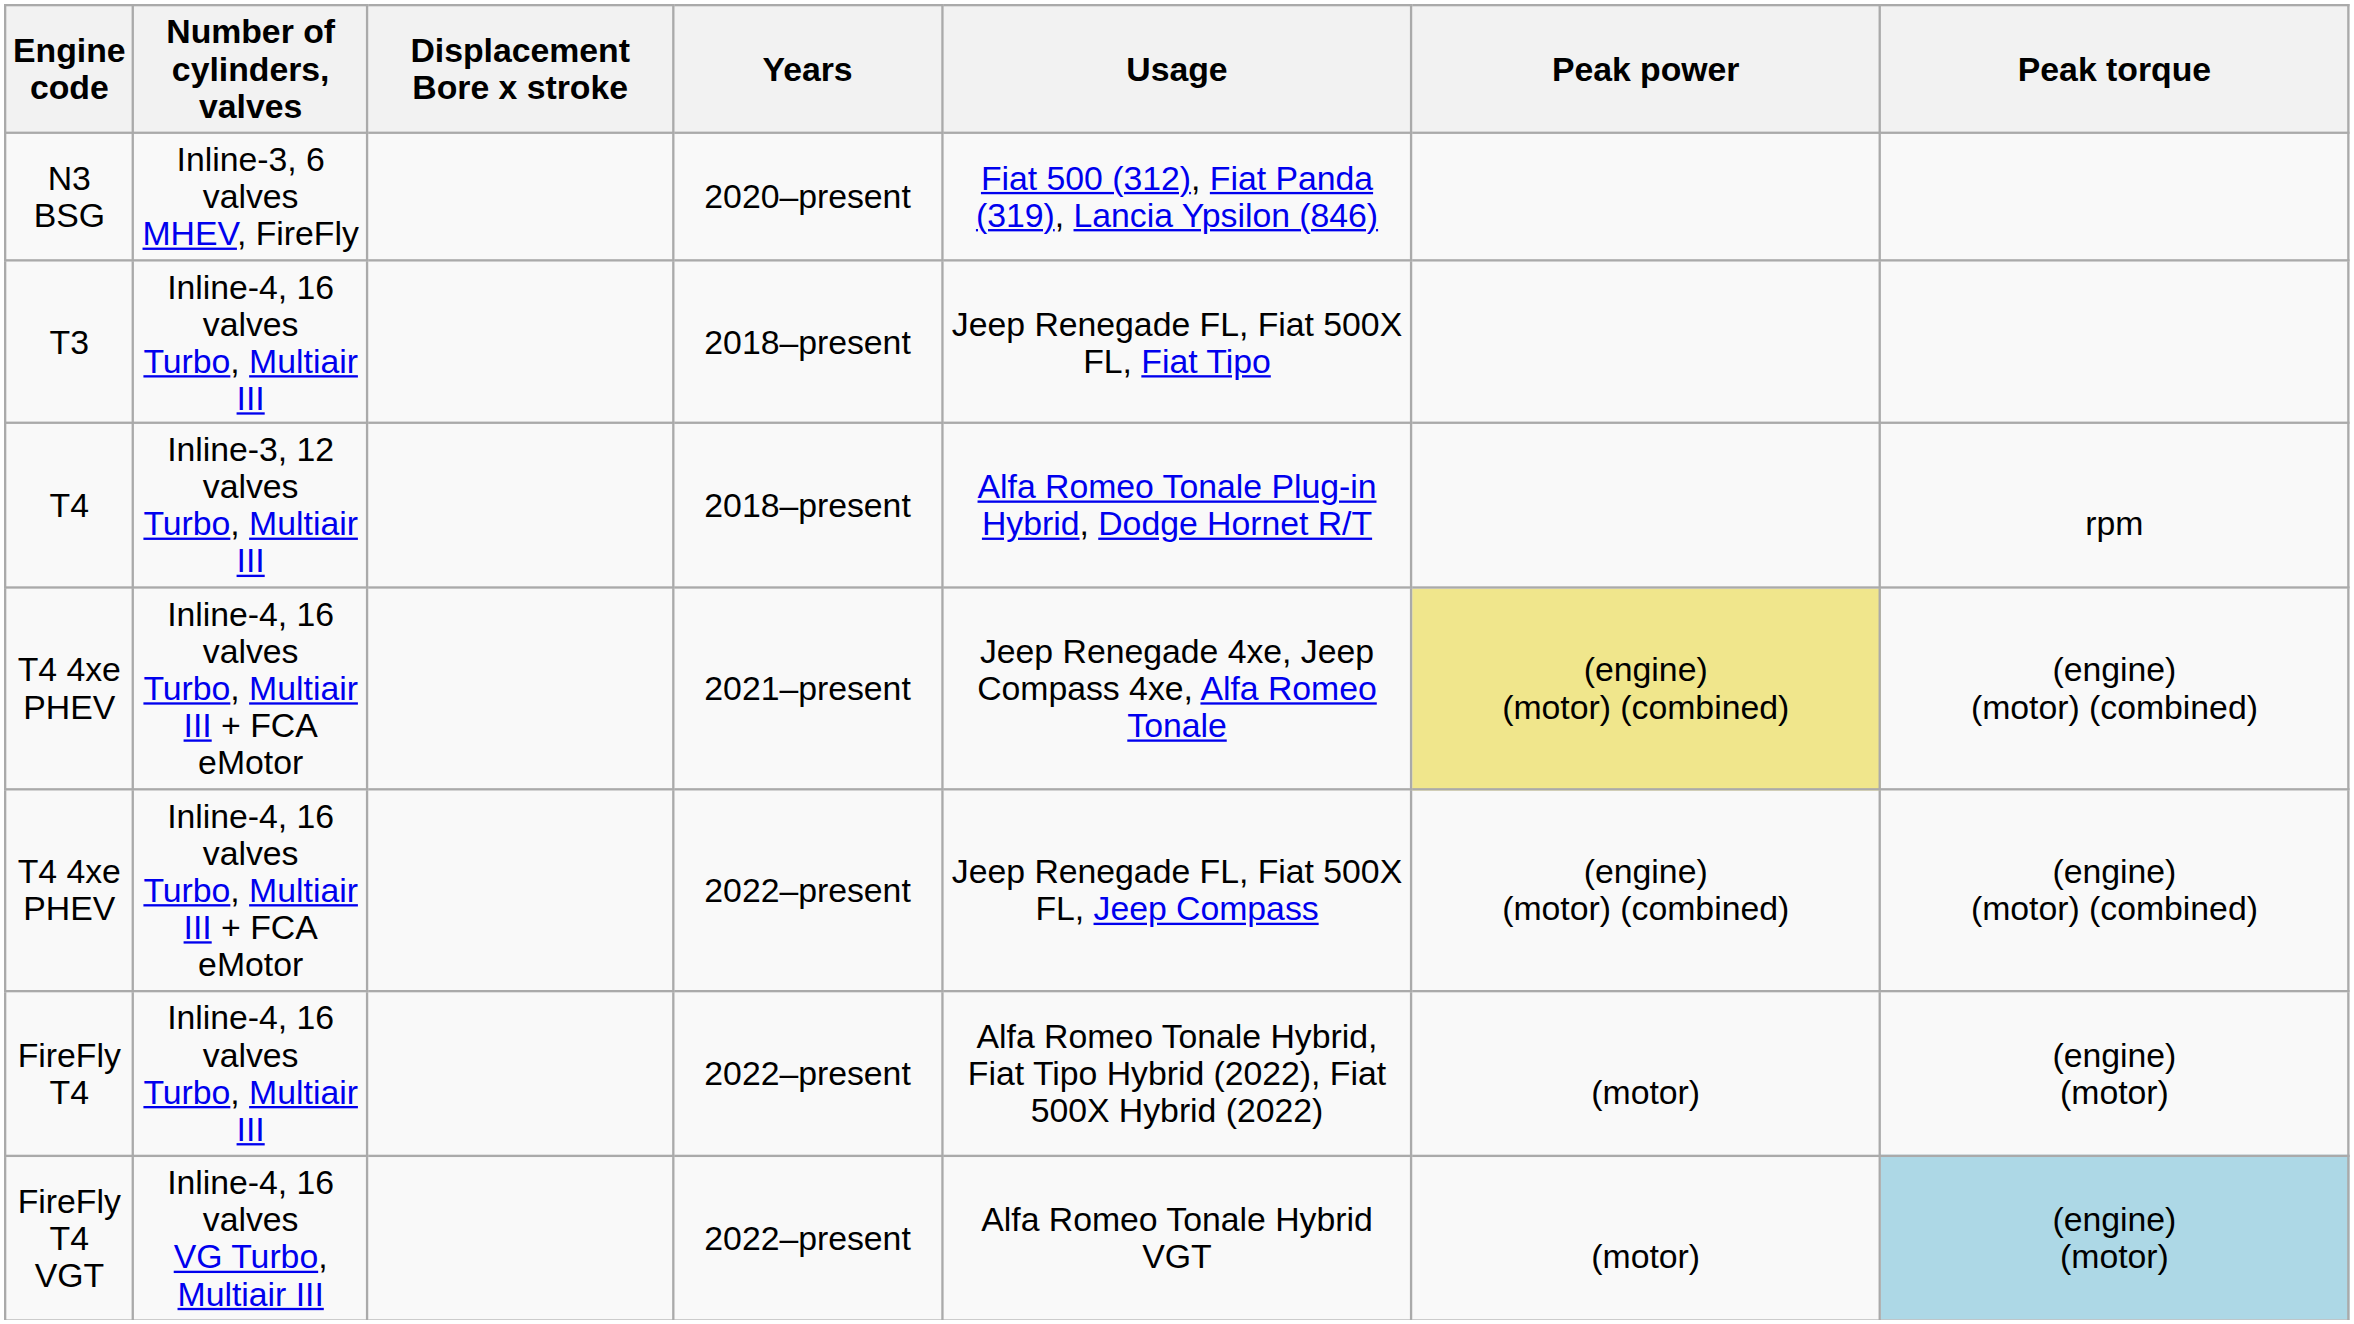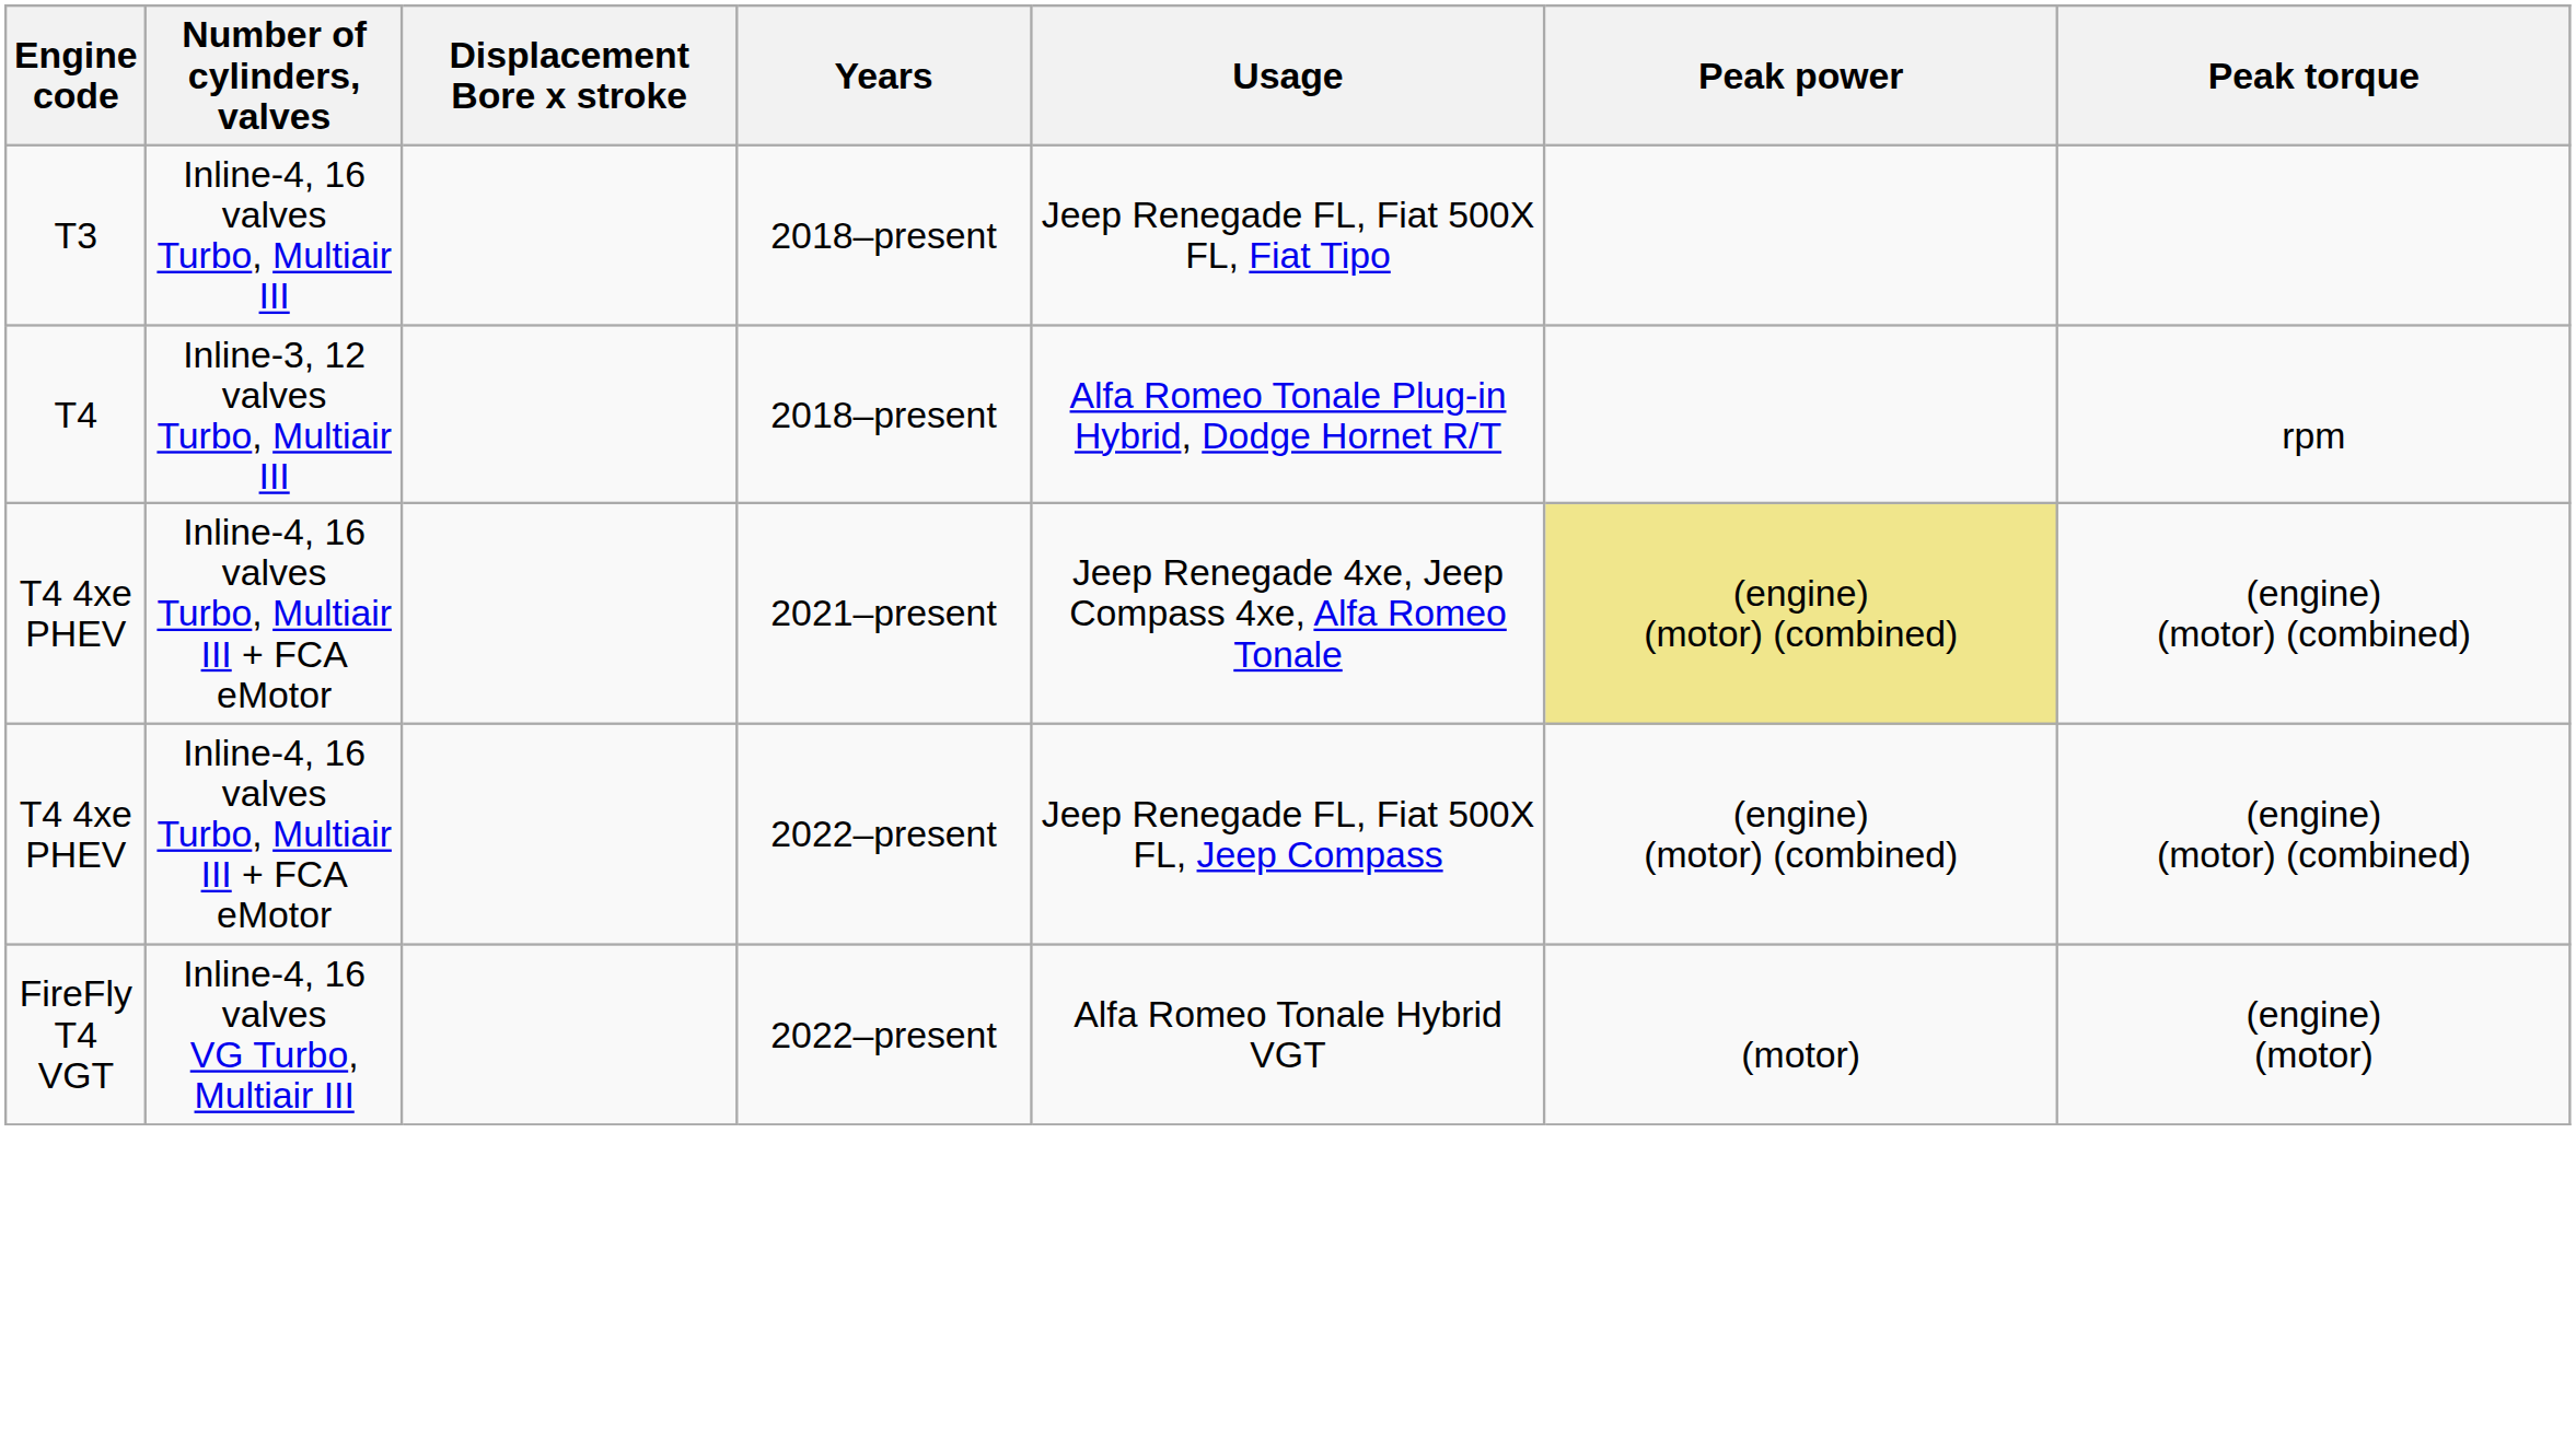- row: N3 BSG | Inline-3, 6 valves MHEV, FireFly | 2020–present | Fiat 500 (312), Fiat Panda (319), Lancia Ypsilon (846)
- row: FireFly T4 | Inline-4, 16 valves Turbo, Multiair III | 2022–present | Alfa Romeo Tonale Hybrid, Fiat Tipo Hybrid (2022), Fiat 500X Hybrid (2022) | (motor) | (engine) (motor)
FireFly T4 VGT | Peak torque: lightblue background -> no background
